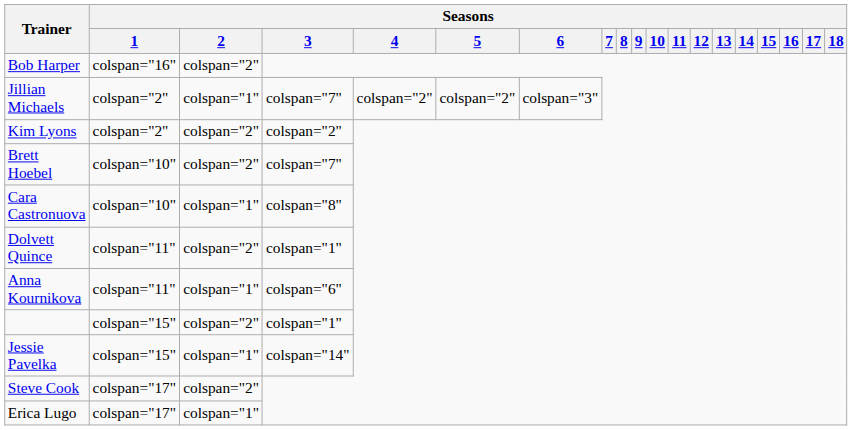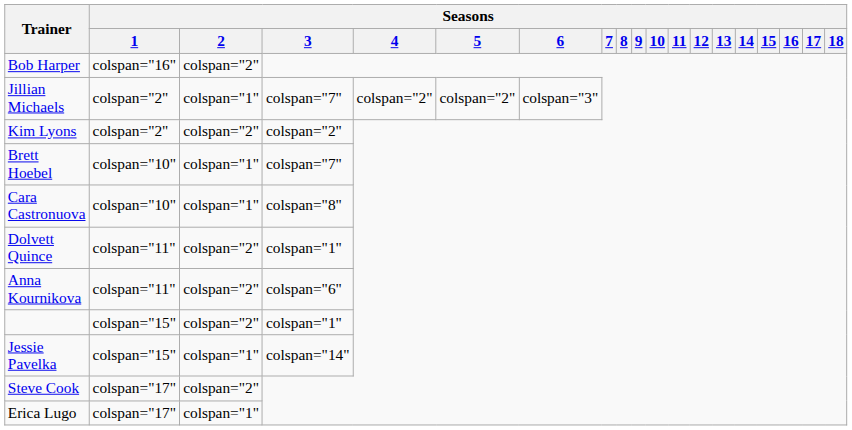Brett Hoebel | Seasons / 2: colspan="2" -> colspan="1"
Anna Kournikova | Seasons / 2: colspan="1" -> colspan="2"
